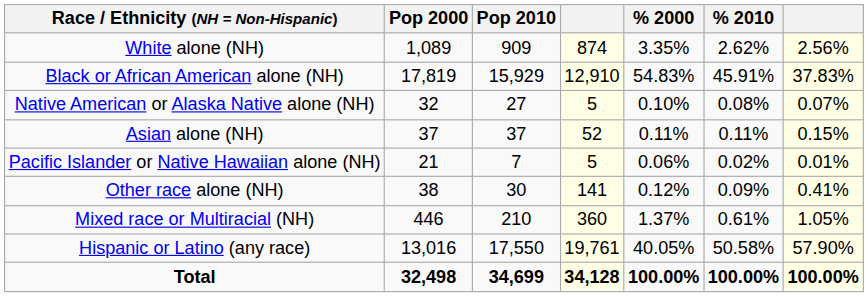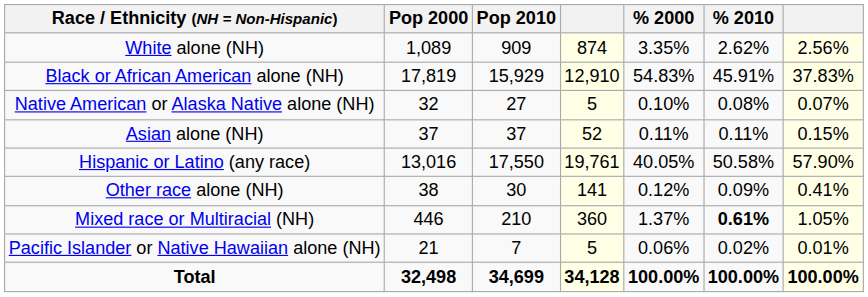rows swapped: Pacific Islander or Native Hawaiian alone (NH) <-> Hispanic or Latino (any race)
Mixed race or Multiracial (NH) | % 2010: normal -> bold
